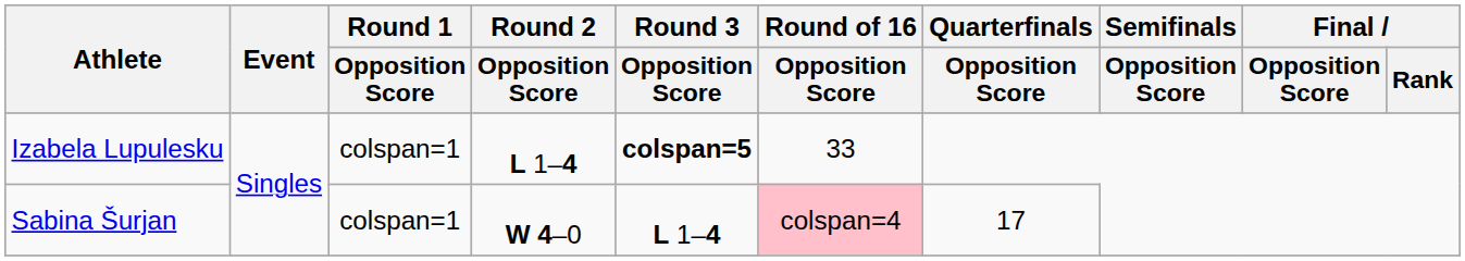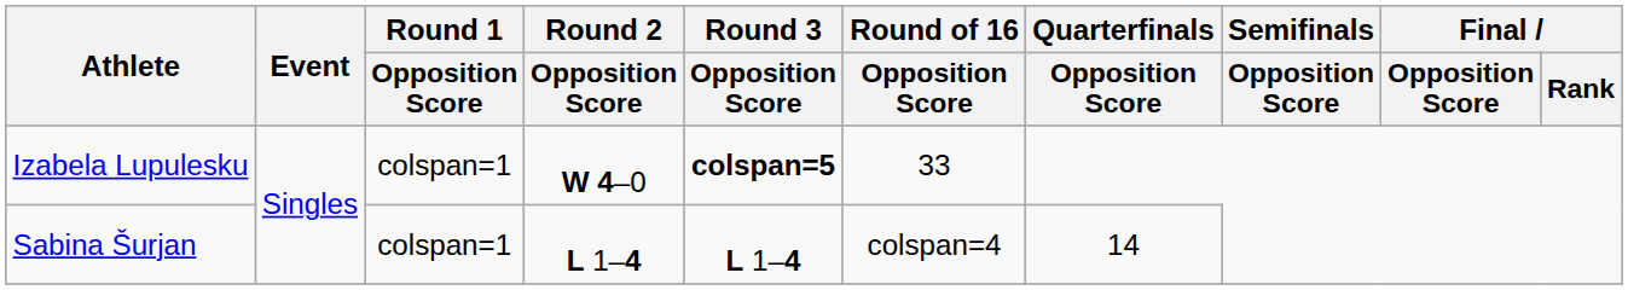Izabela Lupulesku | Round 2 / Opposition Score: L 1–4 -> W 4–0
Sabina Šurjan | Round 2 / Opposition Score: W 4–0 -> L 1–4
Sabina Šurjan | Round of 16 / Opposition Score: pink background -> no background
Sabina Šurjan | Quarterfinals / Opposition Score: 17 -> 14
